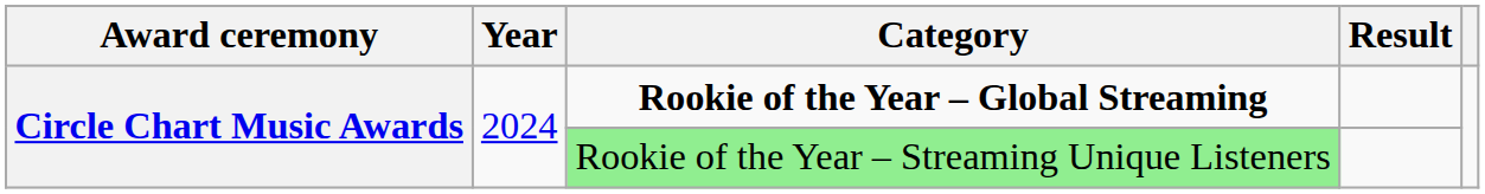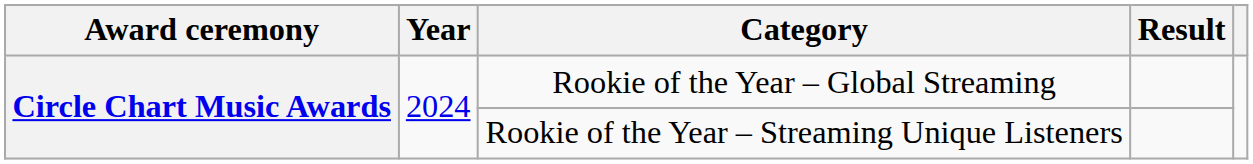Rookie of the Year – Global Streaming | Category: bold -> normal
Rookie of the Year – Streaming Unique Listeners | Category: lightgreen background -> no background
